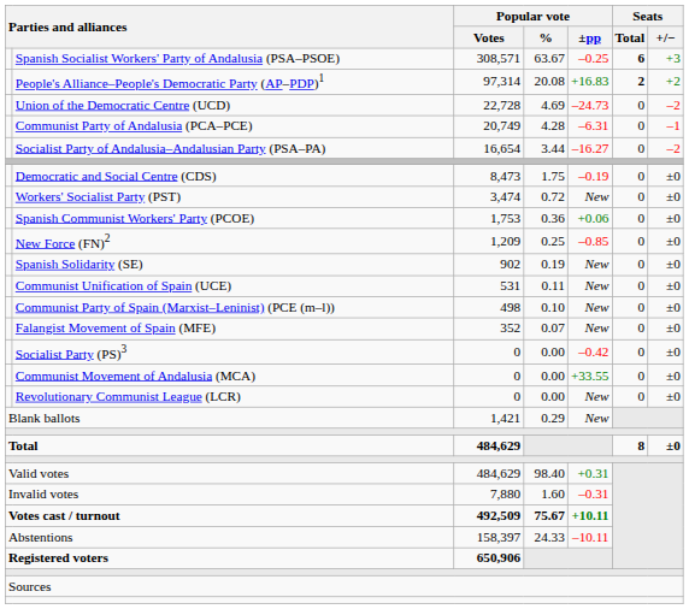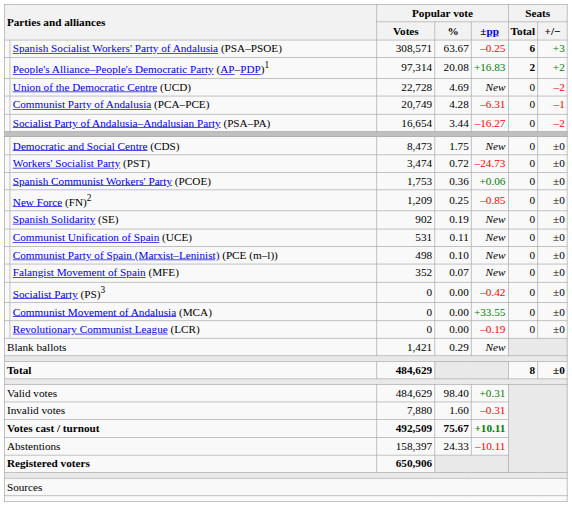Union of the Democratic Centre (UCD) | Popular vote / ±pp: –24.73 -> New
Democratic and Social Centre (CDS) | Popular vote / ±pp: –0.19 -> New
Workers' Socialist Party (PST) | Popular vote / ±pp: New -> –24.73
Revolutionary Communist League (LCR) | Popular vote / ±pp: New -> –0.19
